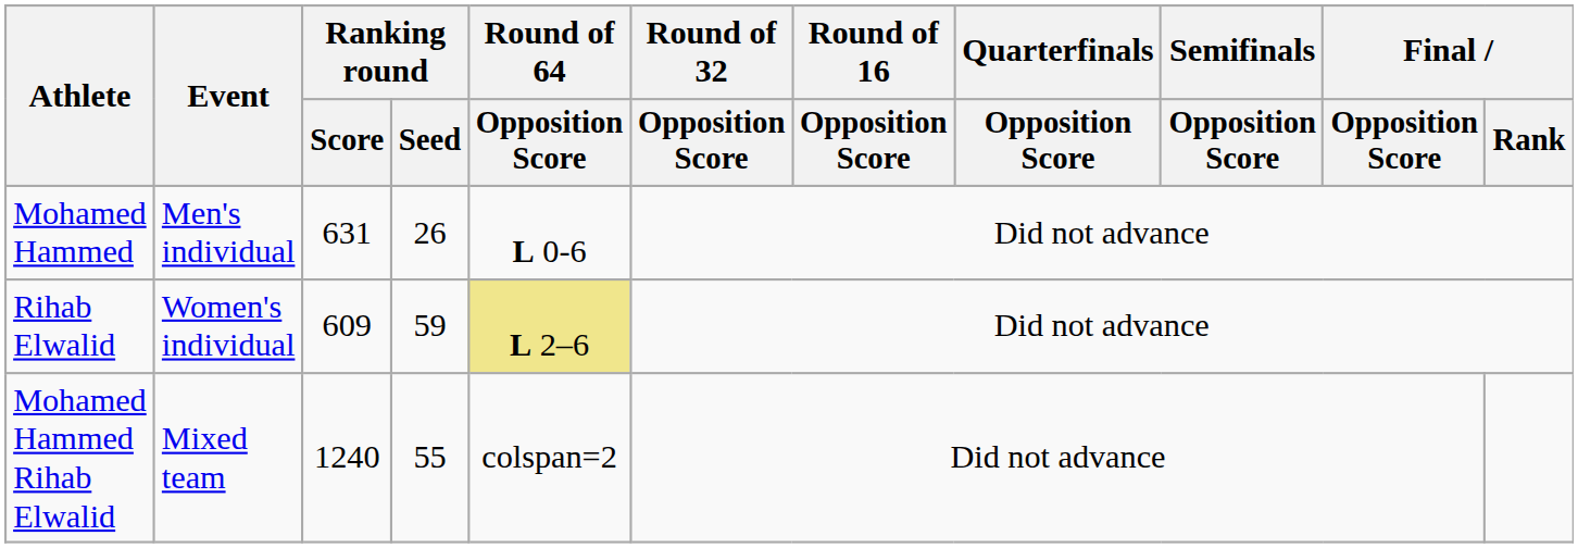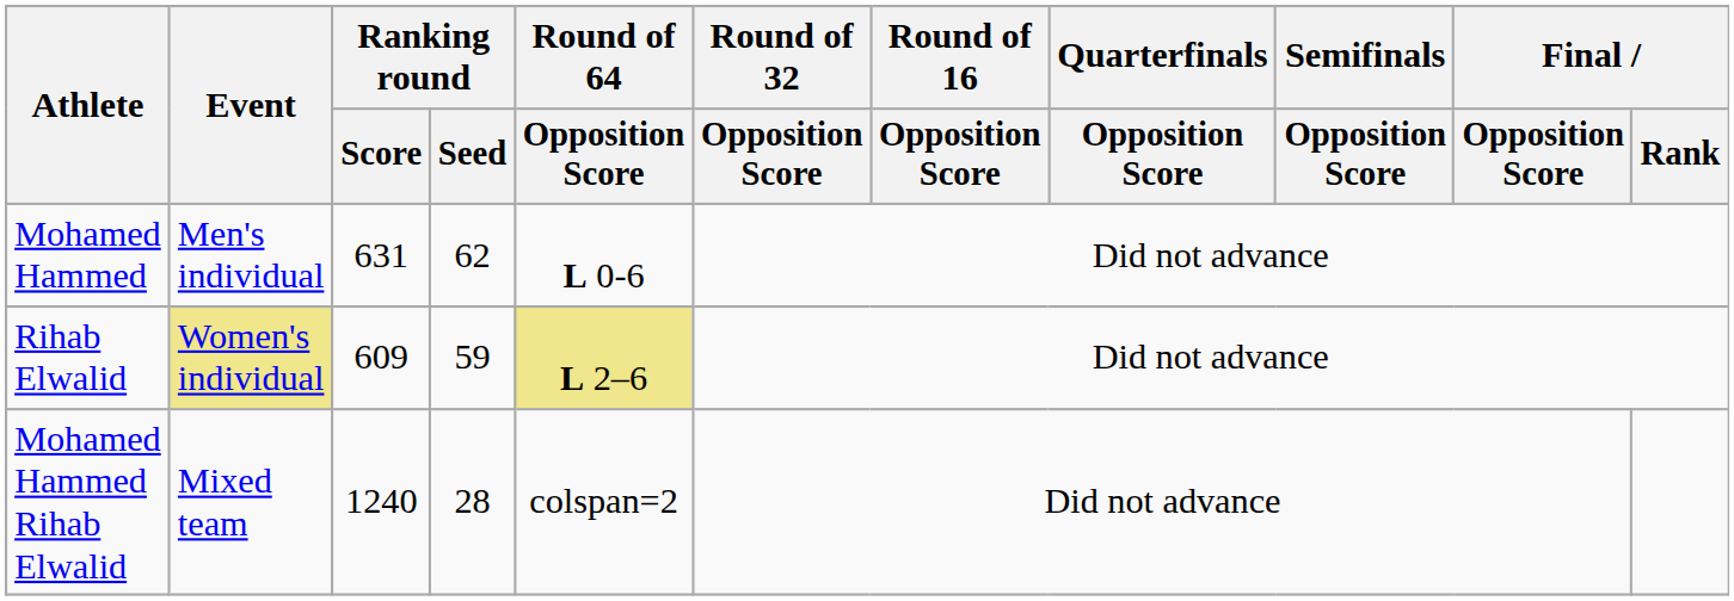Mohamed Hammed | Ranking round / Seed: 26 -> 62
Rihab Elwalid | Event: no background -> khaki background
Mohamed Hammed Rihab Elwalid | Ranking round / Seed: 55 -> 28
